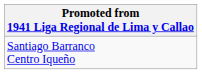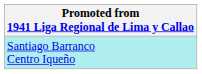row 2 | column 1: no background -> paleturquoise background
